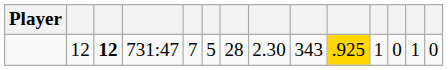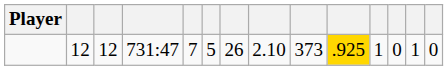row 2 | column 3: bold -> normal
row 2 | column 7: 28 -> 26
row 2 | column 8: 2.30 -> 2.10
row 2 | column 9: 343 -> 373
